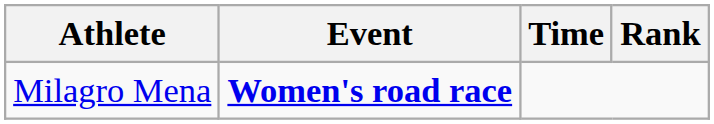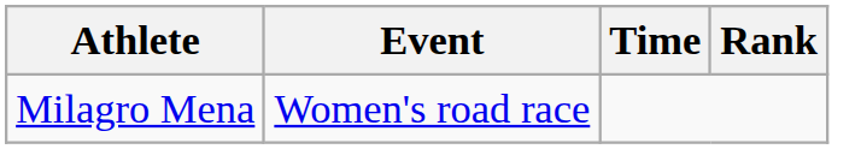Milagro Mena | Event: bold -> normal
